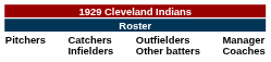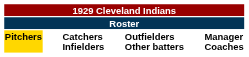Pitchers | column 1: no background -> gold background
